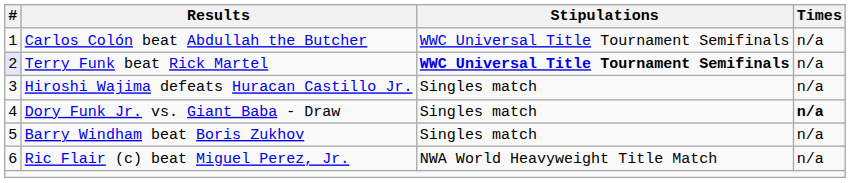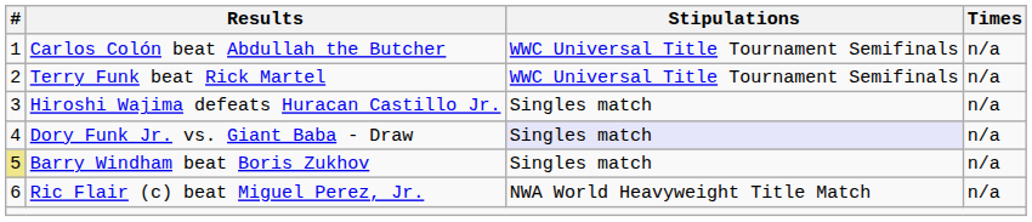Terry Funk beat Rick Martel | #: lavender background -> no background
Terry Funk beat Rick Martel | Stipulations: bold -> normal
Dory Funk Jr. vs. Giant Baba - Draw | Stipulations: no background -> lavender background
Dory Funk Jr. vs. Giant Baba - Draw | Times: bold -> normal
Barry Windham beat Boris Zukhov | #: no background -> khaki background
